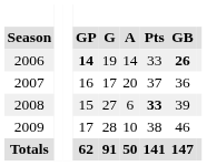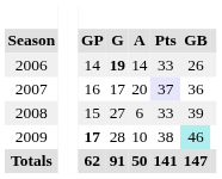2006 | GP: bold -> normal
2006 | G: normal -> bold
2006 | GB: bold -> normal
2007 | Pts: no background -> lavender background
2008 | Pts: bold -> normal
2009 | GP: normal -> bold
2009 | GB: no background -> paleturquoise background
